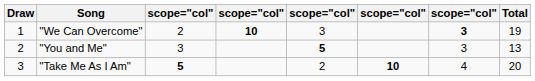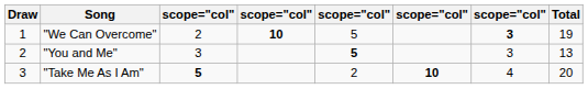"We Can Overcome" | column 5: 3 -> 5
